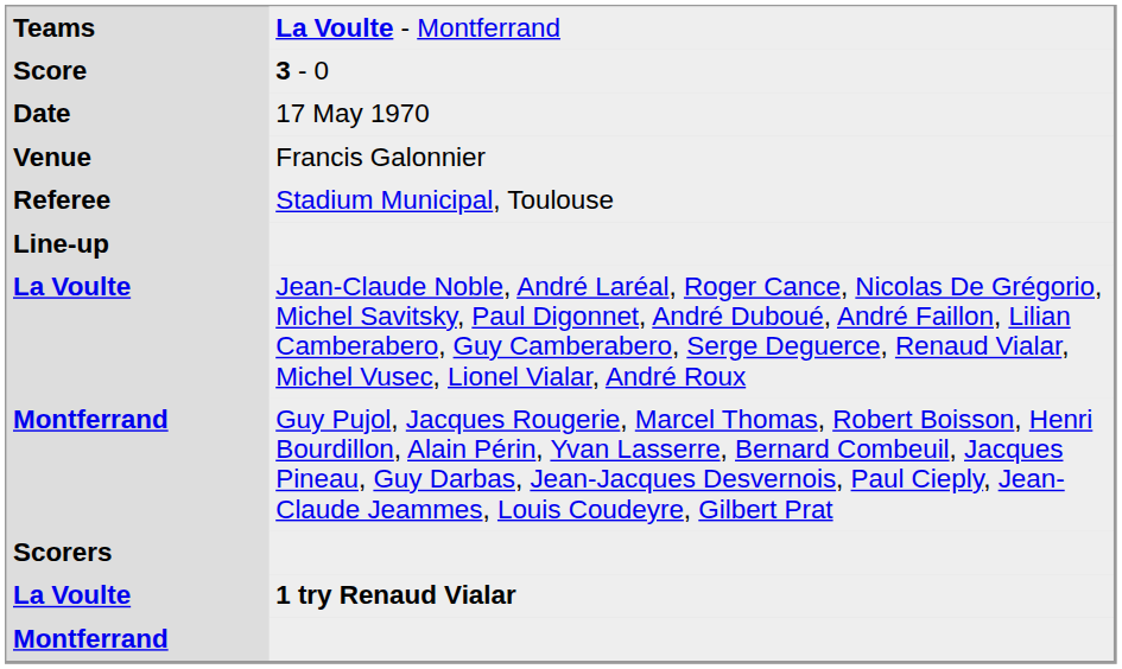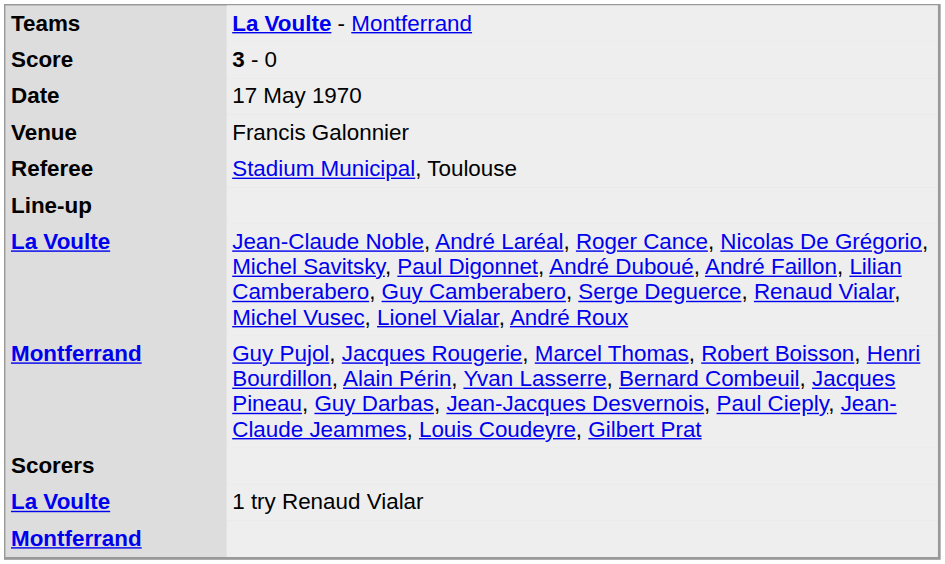row 10 | column 2: bold -> normal
